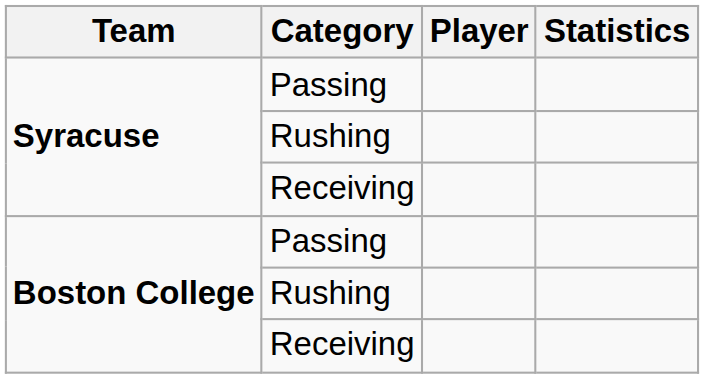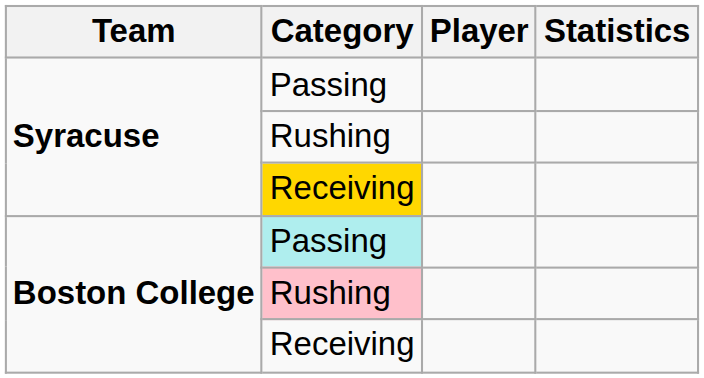Syracuse / Receiving | Category: no background -> gold background
Boston College / Passing | Category: no background -> paleturquoise background
Boston College / Rushing | Category: no background -> pink background
